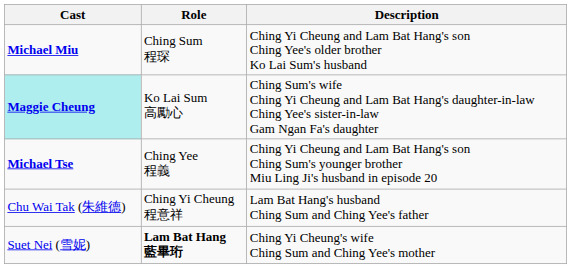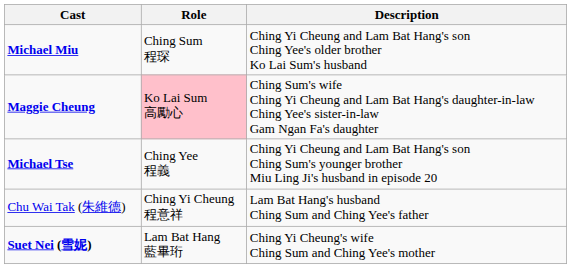row 3 | Cast: paleturquoise background -> no background
row 3 | Role: no background -> pink background
row 6 | Cast: normal -> bold
row 6 | Role: bold -> normal
